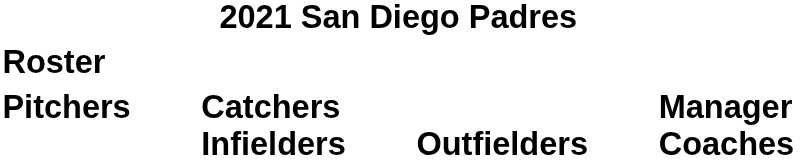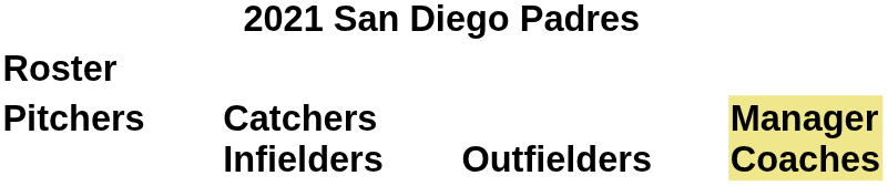Pitchers | column 4: no background -> khaki background
